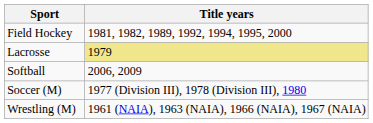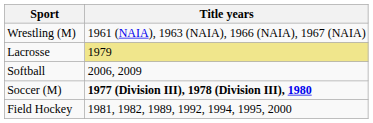rows swapped: Field Hockey <-> Wrestling (M)
Soccer (M) | Title years: normal -> bold
